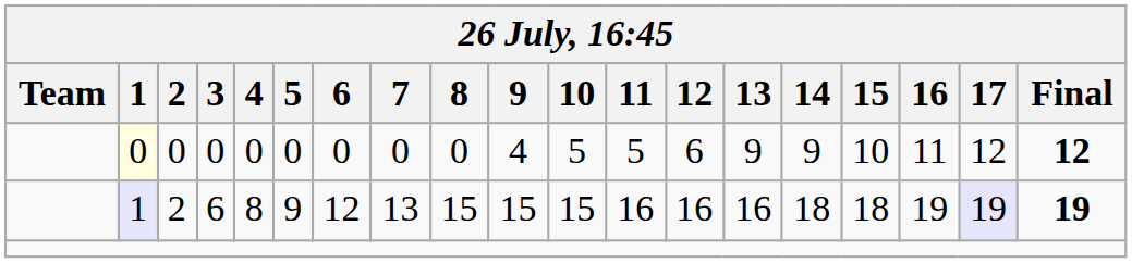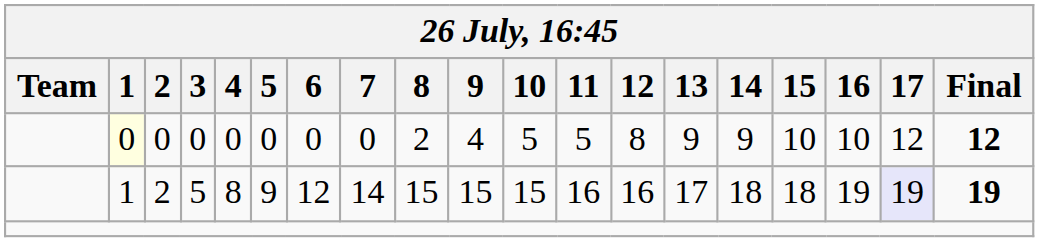row 3 | 8: 0 -> 2
row 3 | 12: 6 -> 8
row 3 | 16: 11 -> 10
row 4 | 1: lavender background -> no background
row 4 | 3: 6 -> 5
row 4 | 7: 13 -> 14
row 4 | 13: 16 -> 17
